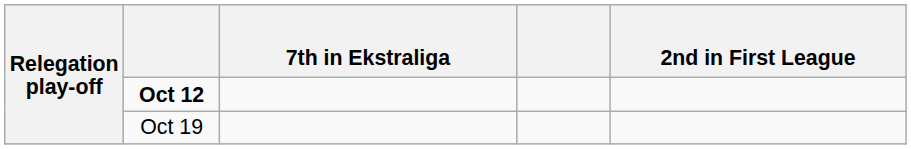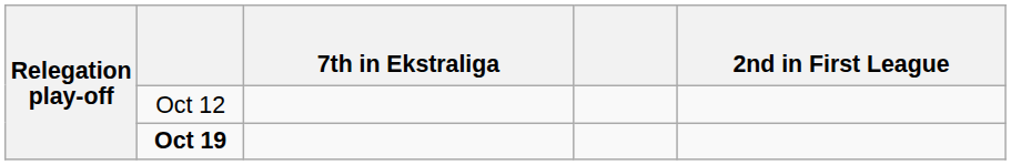Oct 12 | column 2: bold -> normal
Oct 19 | column 2: normal -> bold
